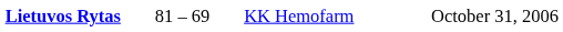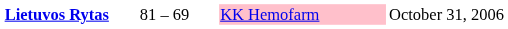Lietuvos Rytas | column 3: no background -> pink background
